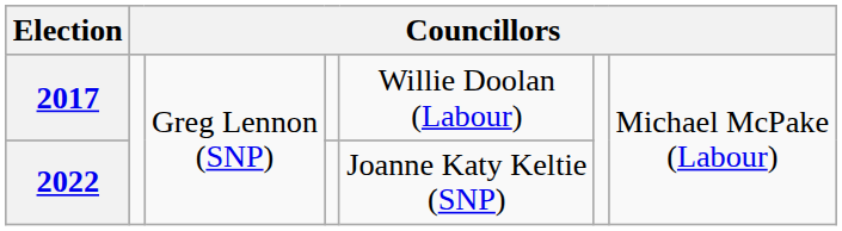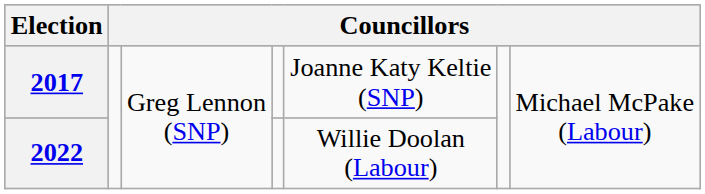2017 | column 5: Willie Doolan (Labour) -> Joanne Katy Keltie (SNP)
2022 | column 5: Joanne Katy Keltie (SNP) -> Willie Doolan (Labour)
